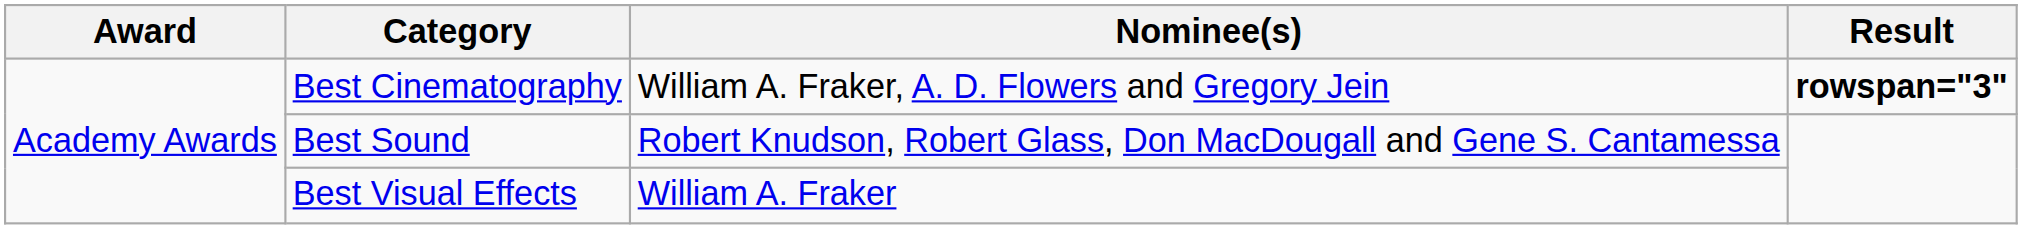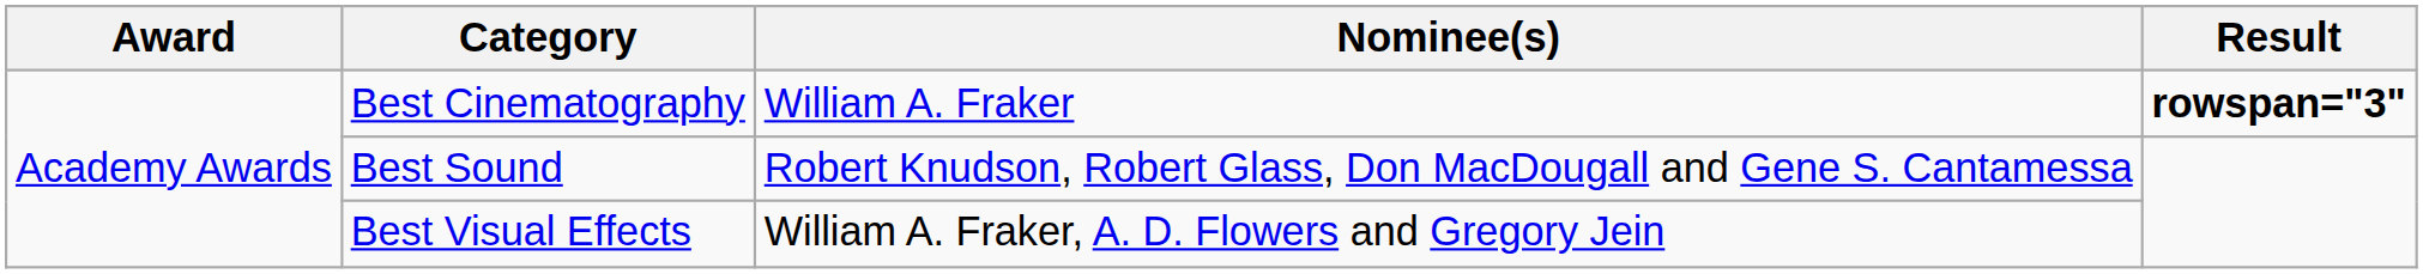Best Cinematography | Nominee(s): William A. Fraker, A. D. Flowers and Gregory Jein -> William A. Fraker
Best Visual Effects | Nominee(s): William A. Fraker -> William A. Fraker, A. D. Flowers and Gregory Jein
